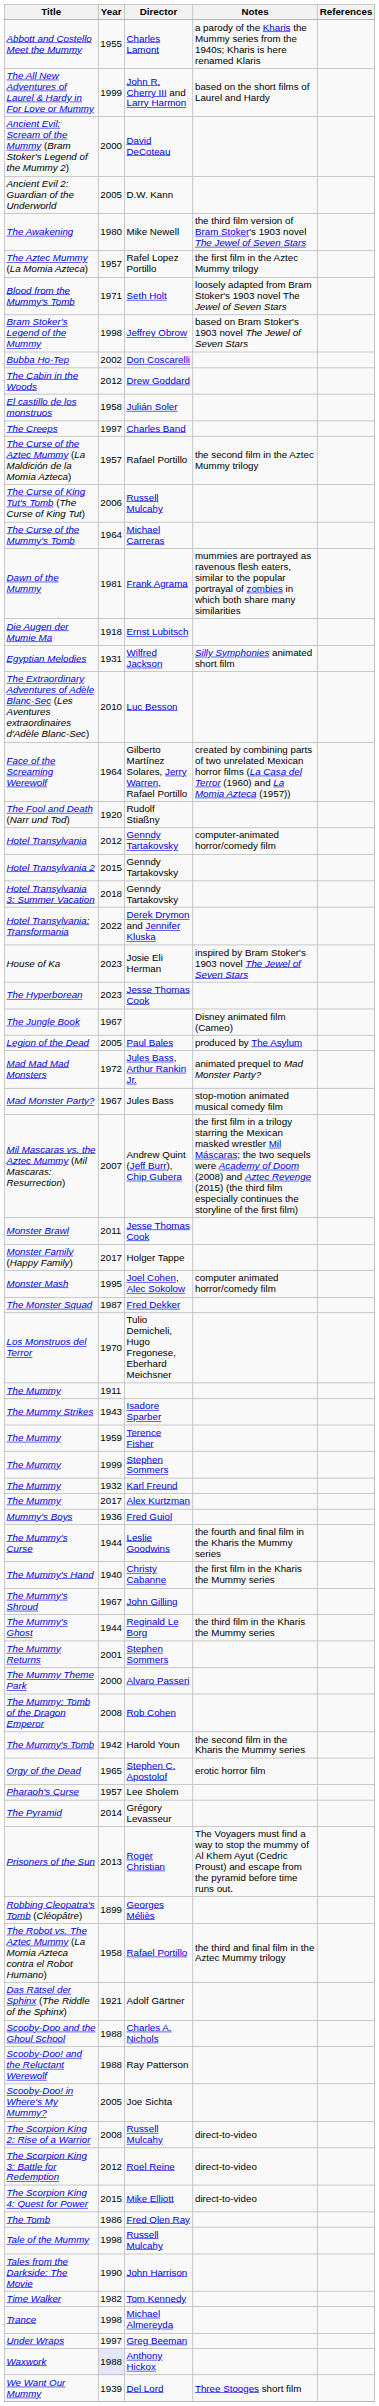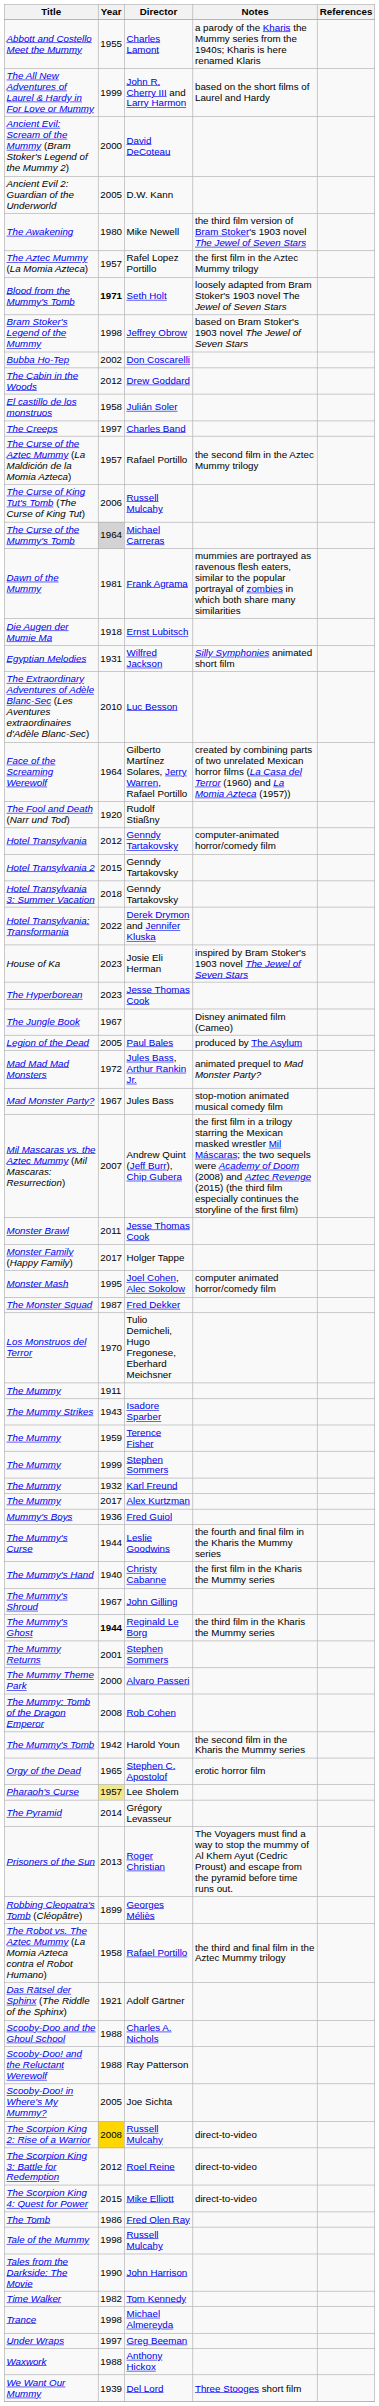Blood from the Mummy's Tomb | Year: normal -> bold
The Curse of the Mummy's Tomb | Year: no background -> lightgrey background
The Mummy's Ghost | Year: normal -> bold
Pharaoh's Curse | Year: no background -> khaki background
The Scorpion King 2: Rise of a Warrior | Year: no background -> gold background
Waxwork | Year: lavender background -> no background
